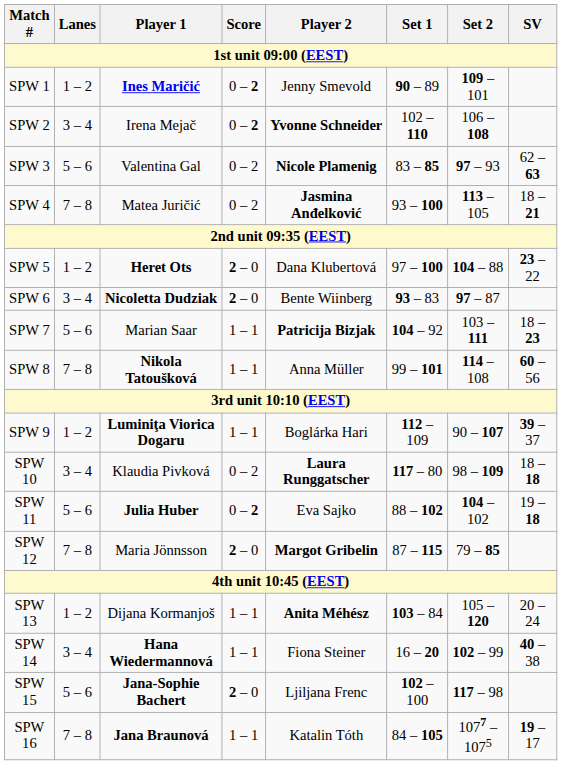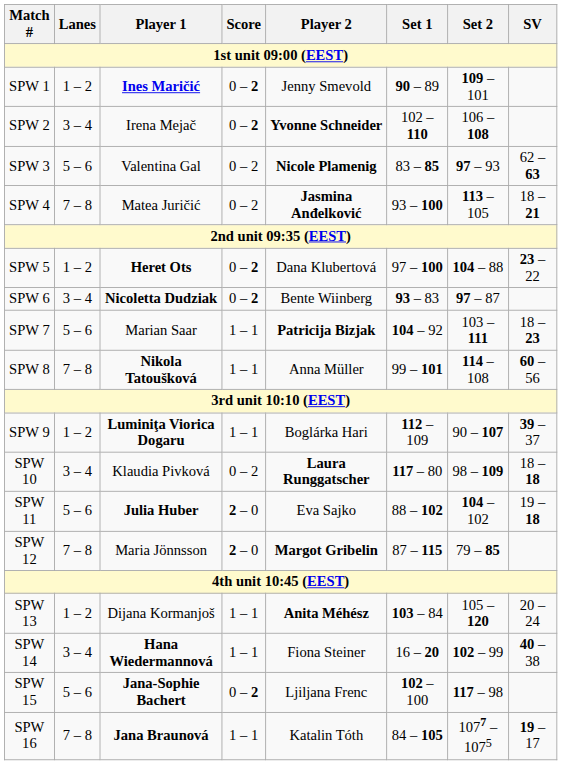SPW 5 | Score: 2 – 0 -> 0 – 2
SPW 6 | Score: 2 – 0 -> 0 – 2
SPW 11 | Score: 0 – 2 -> 2 – 0
SPW 15 | Score: 2 – 0 -> 0 – 2
